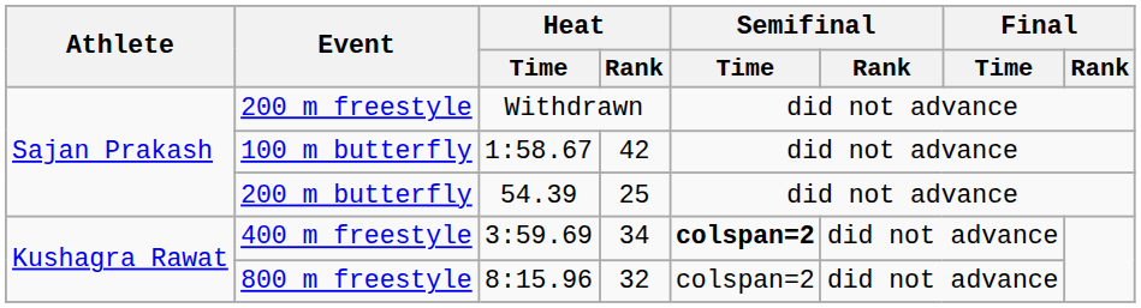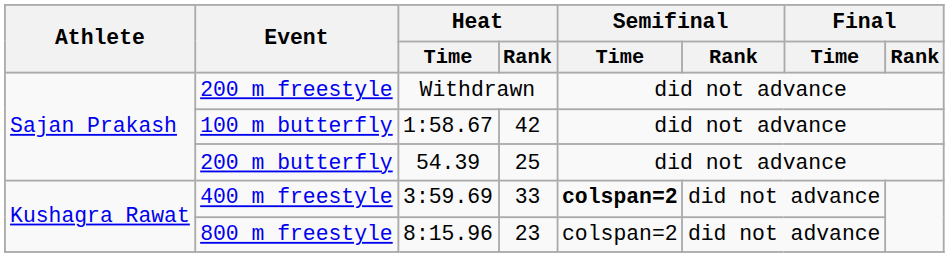400 m freestyle | Heat / Rank: 34 -> 33
800 m freestyle | Heat / Rank: 32 -> 23
